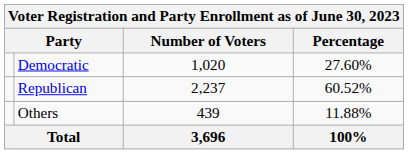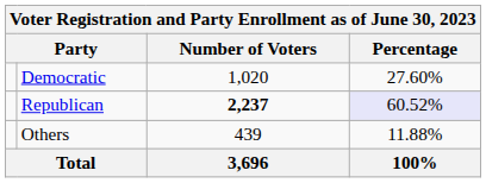Republican | Number of Voters: normal -> bold
Republican | Percentage: no background -> lavender background
